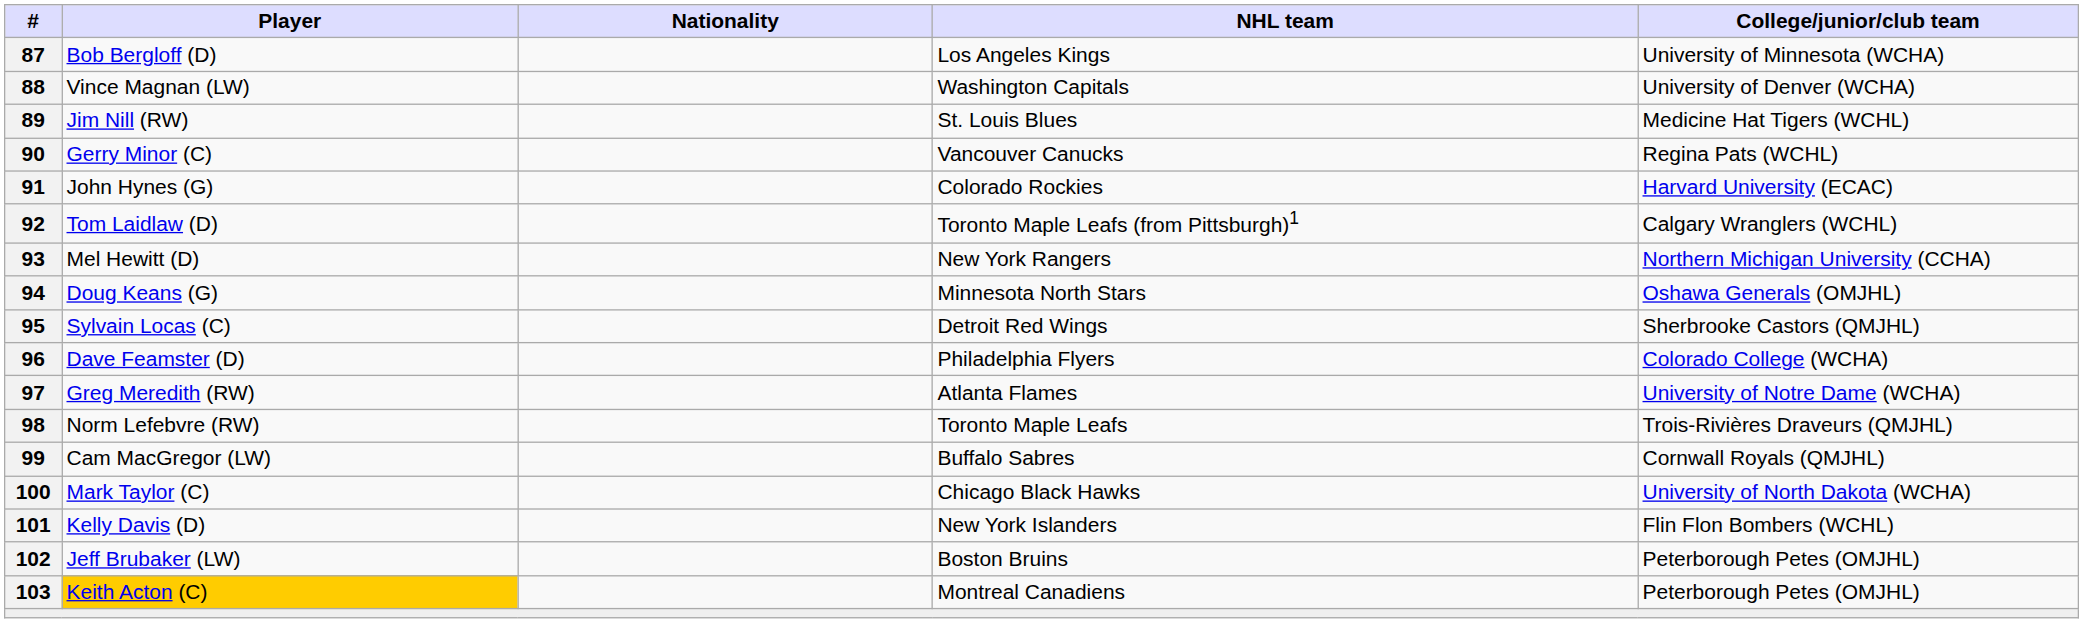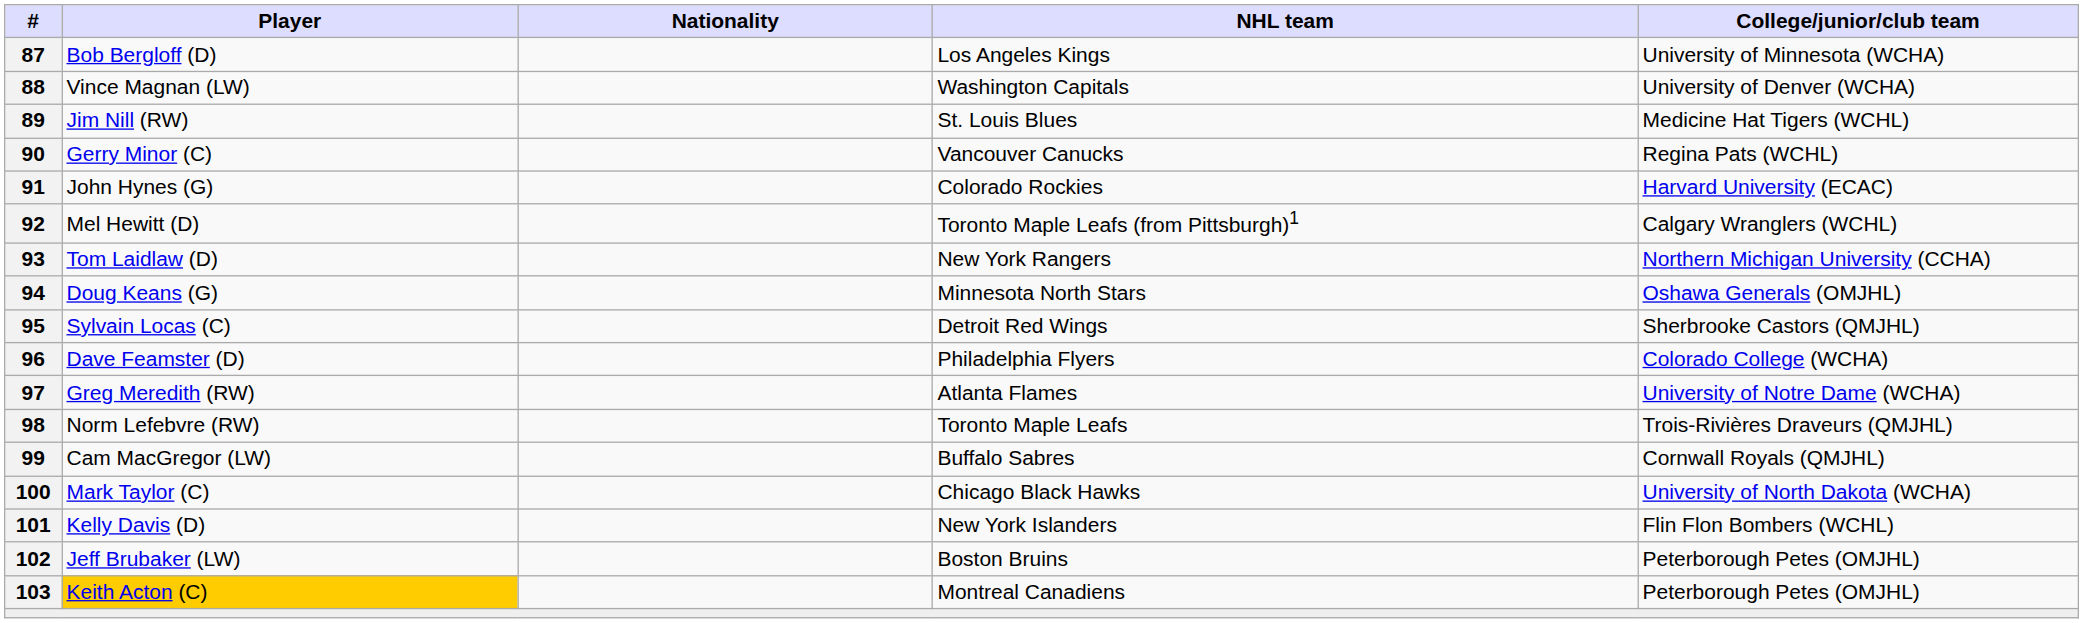92 | Player: Tom Laidlaw (D) -> Mel Hewitt (D)
93 | Player: Mel Hewitt (D) -> Tom Laidlaw (D)
